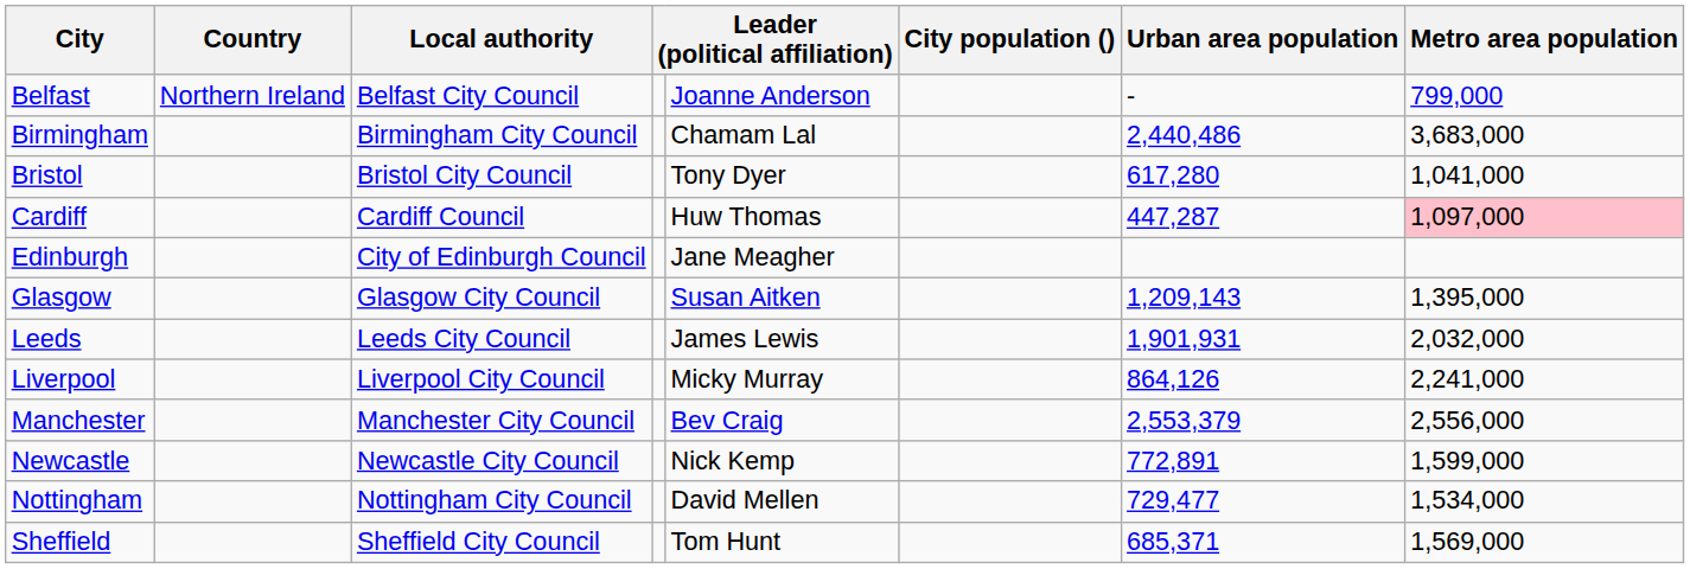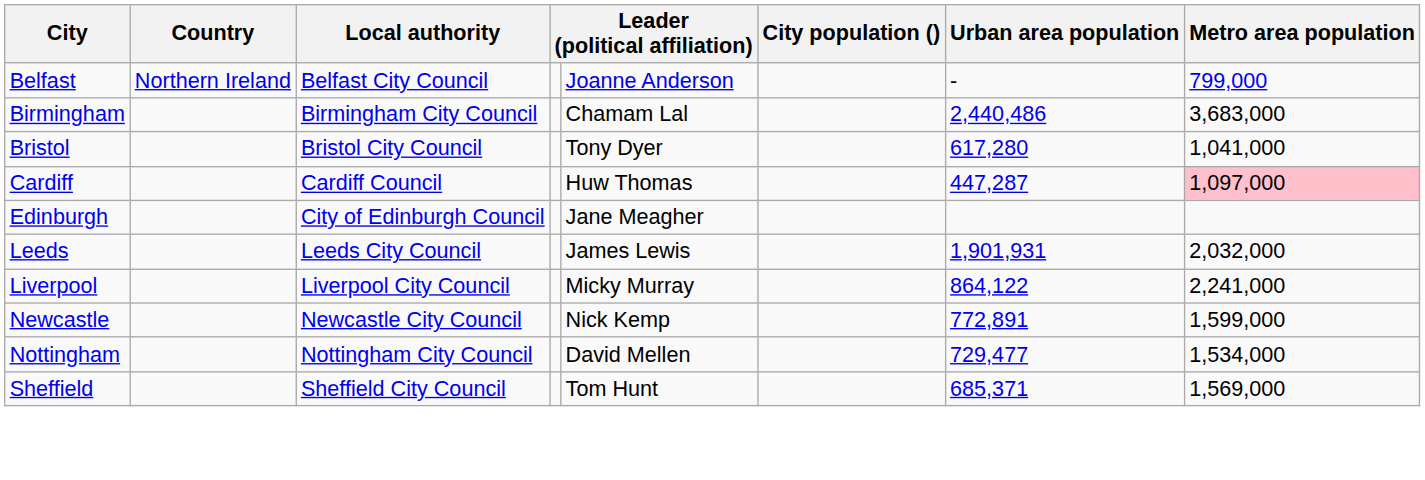- row: Glasgow | Glasgow City Council | Susan Aitken | 1,209,143 | 1,395,000
Liverpool | Urban area population: 864,126 -> 864,122
- row: Manchester | Manchester City Council | Bev Craig | 2,553,379 | 2,556,000
